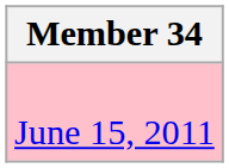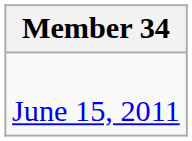row 2 | column 1: pink background -> no background
